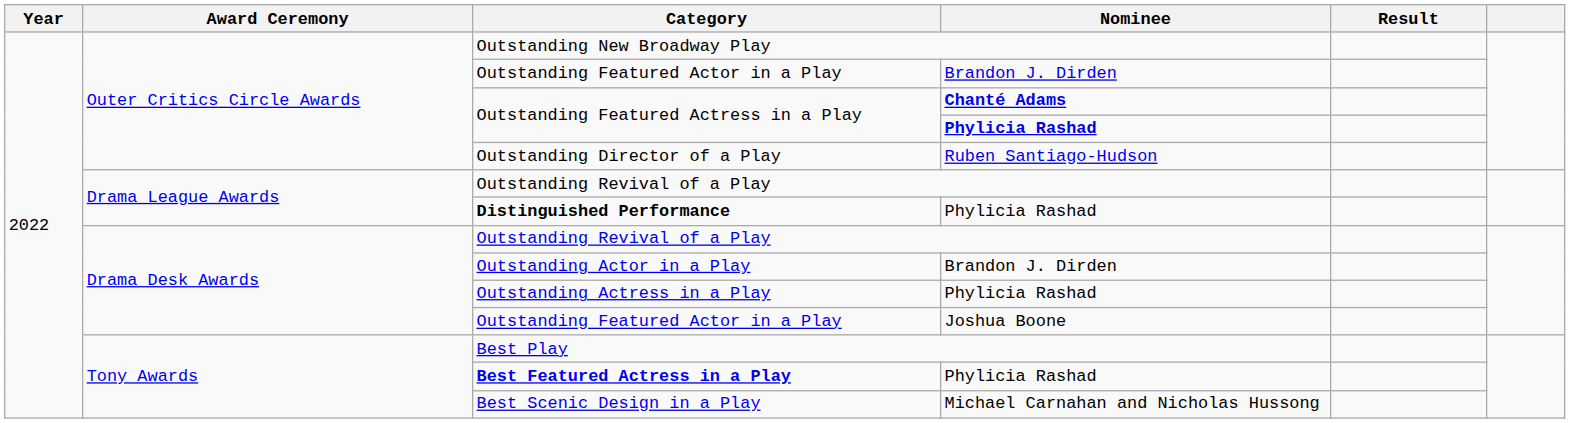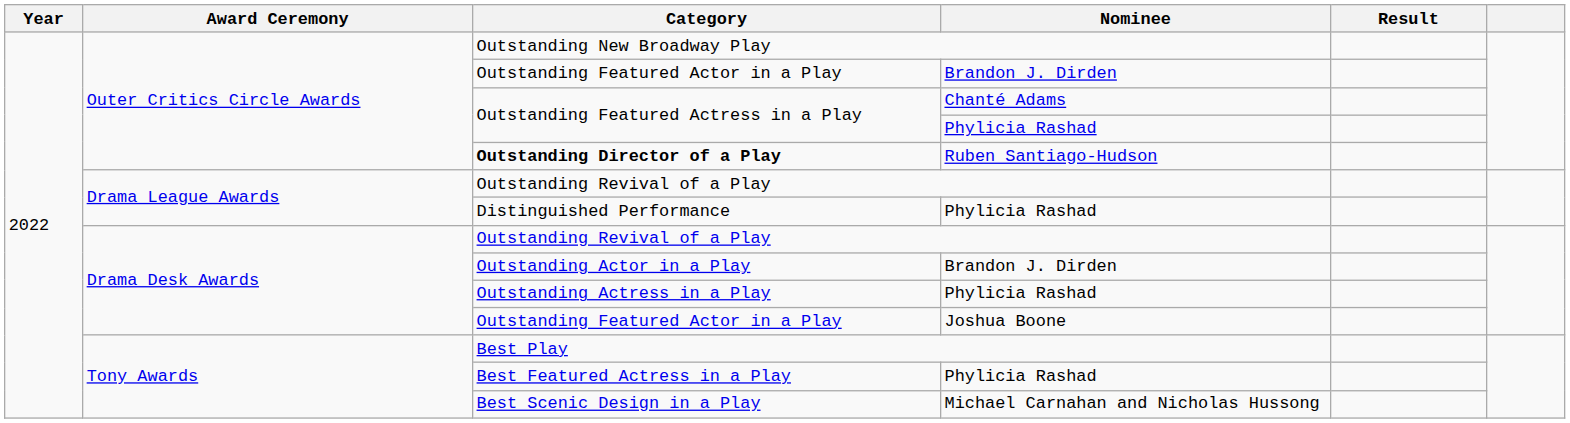Outstanding Featured Actress in a Play / Chanté Adams | Nominee: bold -> normal
Outstanding Featured Actress in a Play / Phylicia Rashad | Nominee: bold -> normal
Outstanding Director of a Play | Category: normal -> bold
Distinguished Performance | Category: bold -> normal
Best Featured Actress in a Play | Category: bold -> normal
